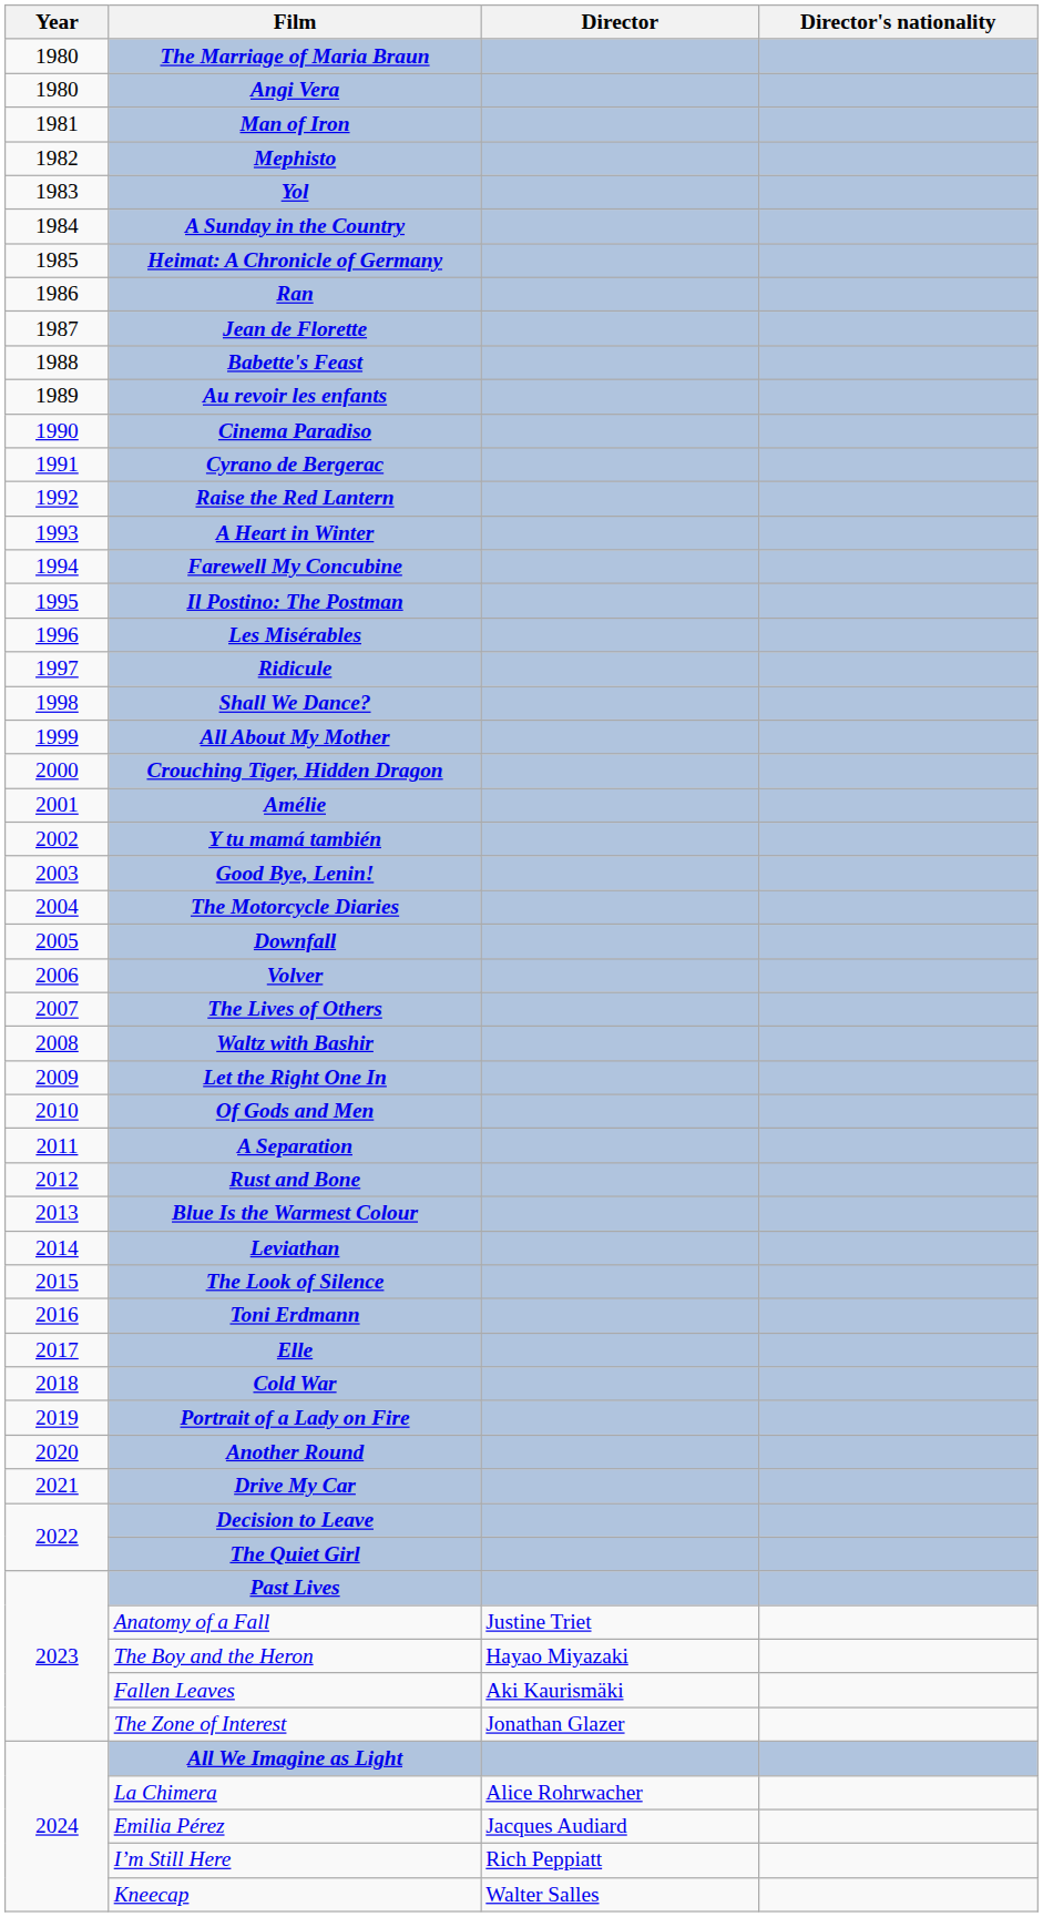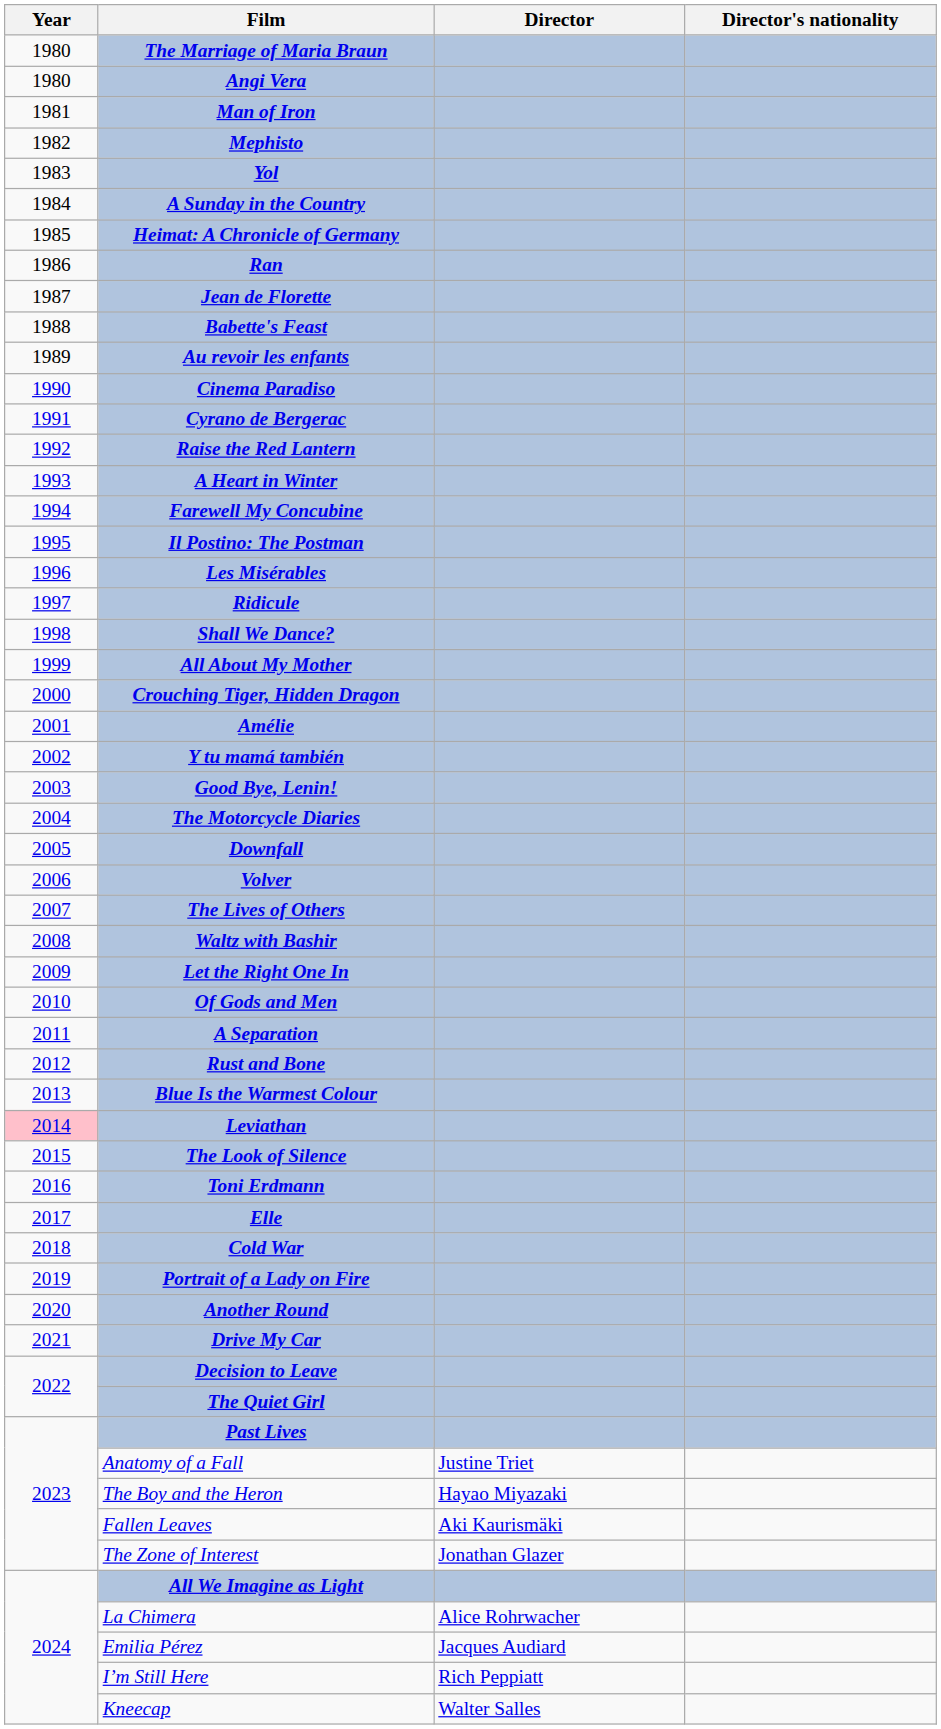Leviathan | Year: no background -> pink background
